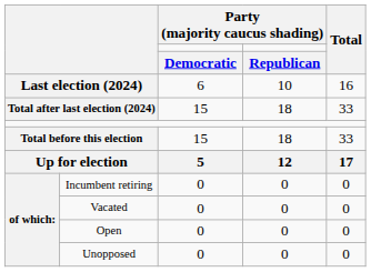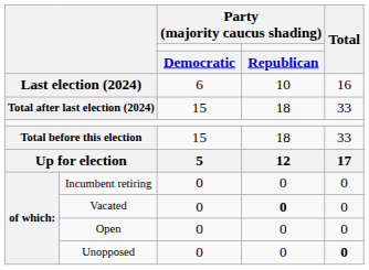Vacated | column 4: normal -> bold
Unopposed | Total: normal -> bold
